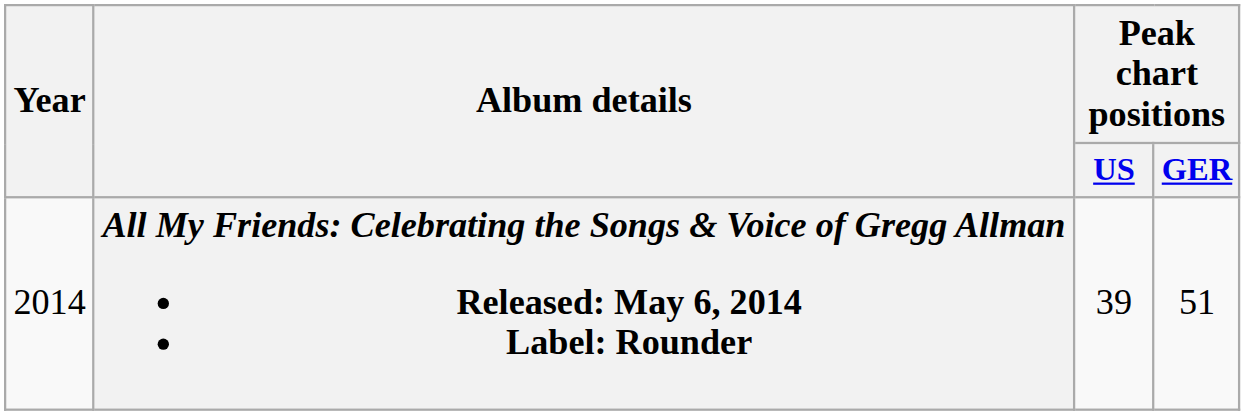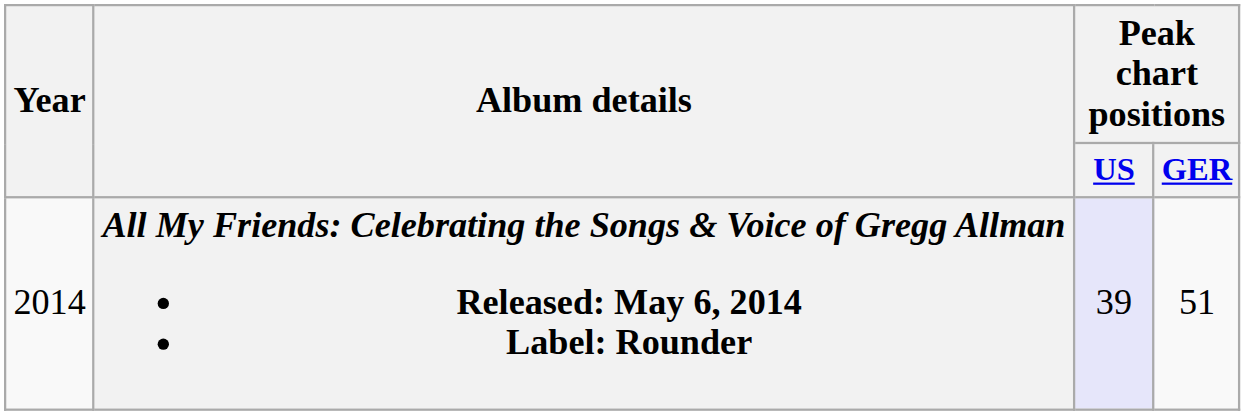row 3 | Peak chart positions / US: no background -> lavender background
